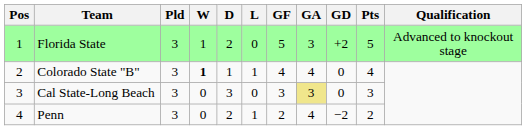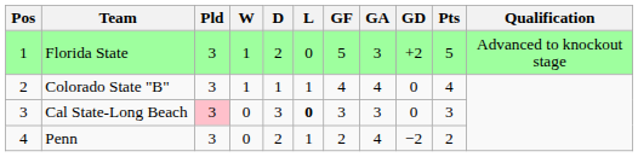Colorado State "B" | W: bold -> normal
Cal State-Long Beach | Pld: no background -> pink background
Cal State-Long Beach | L: normal -> bold
Cal State-Long Beach | GA: khaki background -> no background
